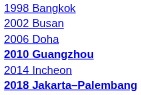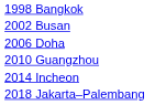2010 Guangzhou | column 1: bold -> normal
2018 Jakarta–Palembang | column 1: bold -> normal
